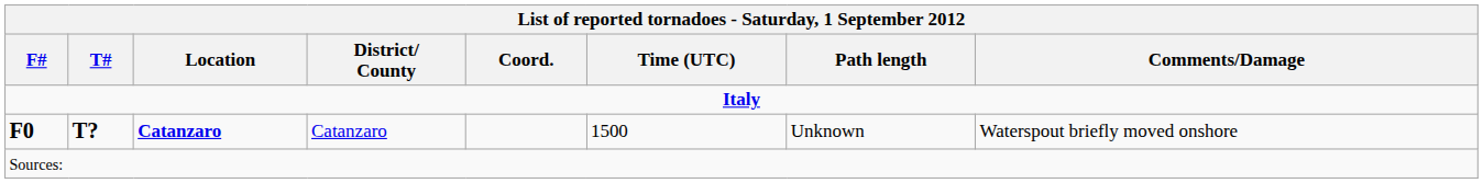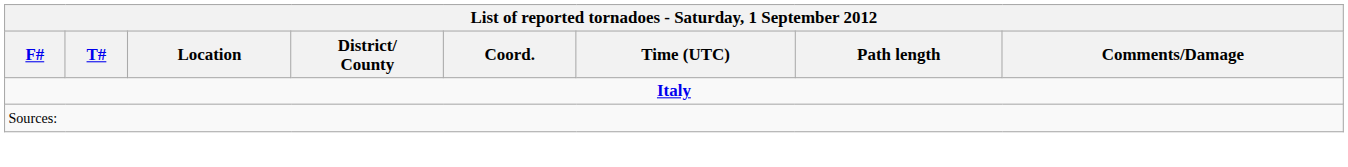- row: F0 | T? | Catanzaro | Catanzaro | 1500 | Unknown | Waterspout briefly moved onshore
